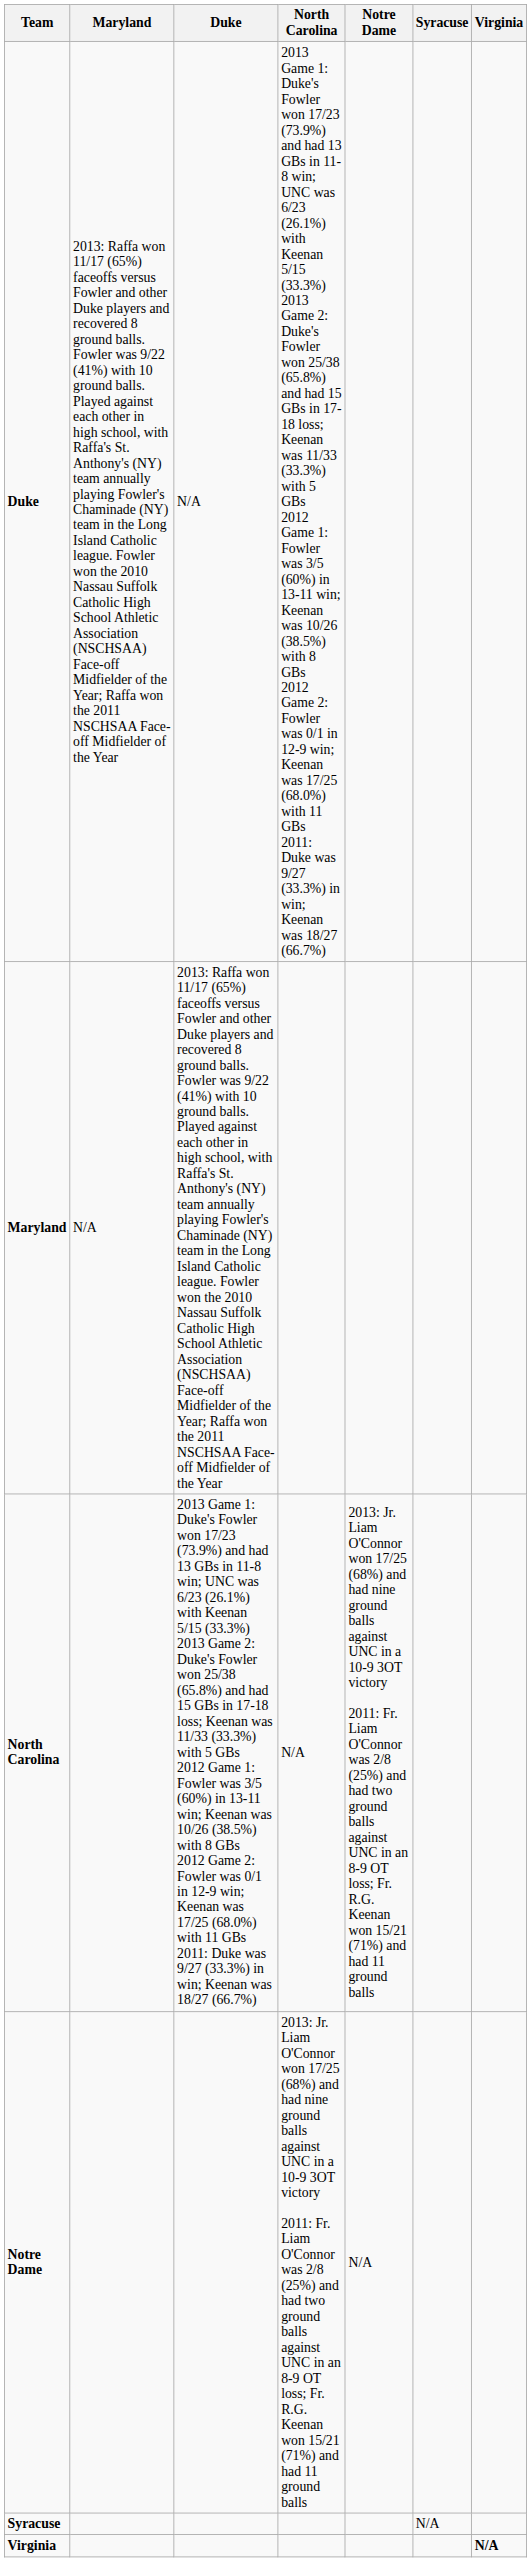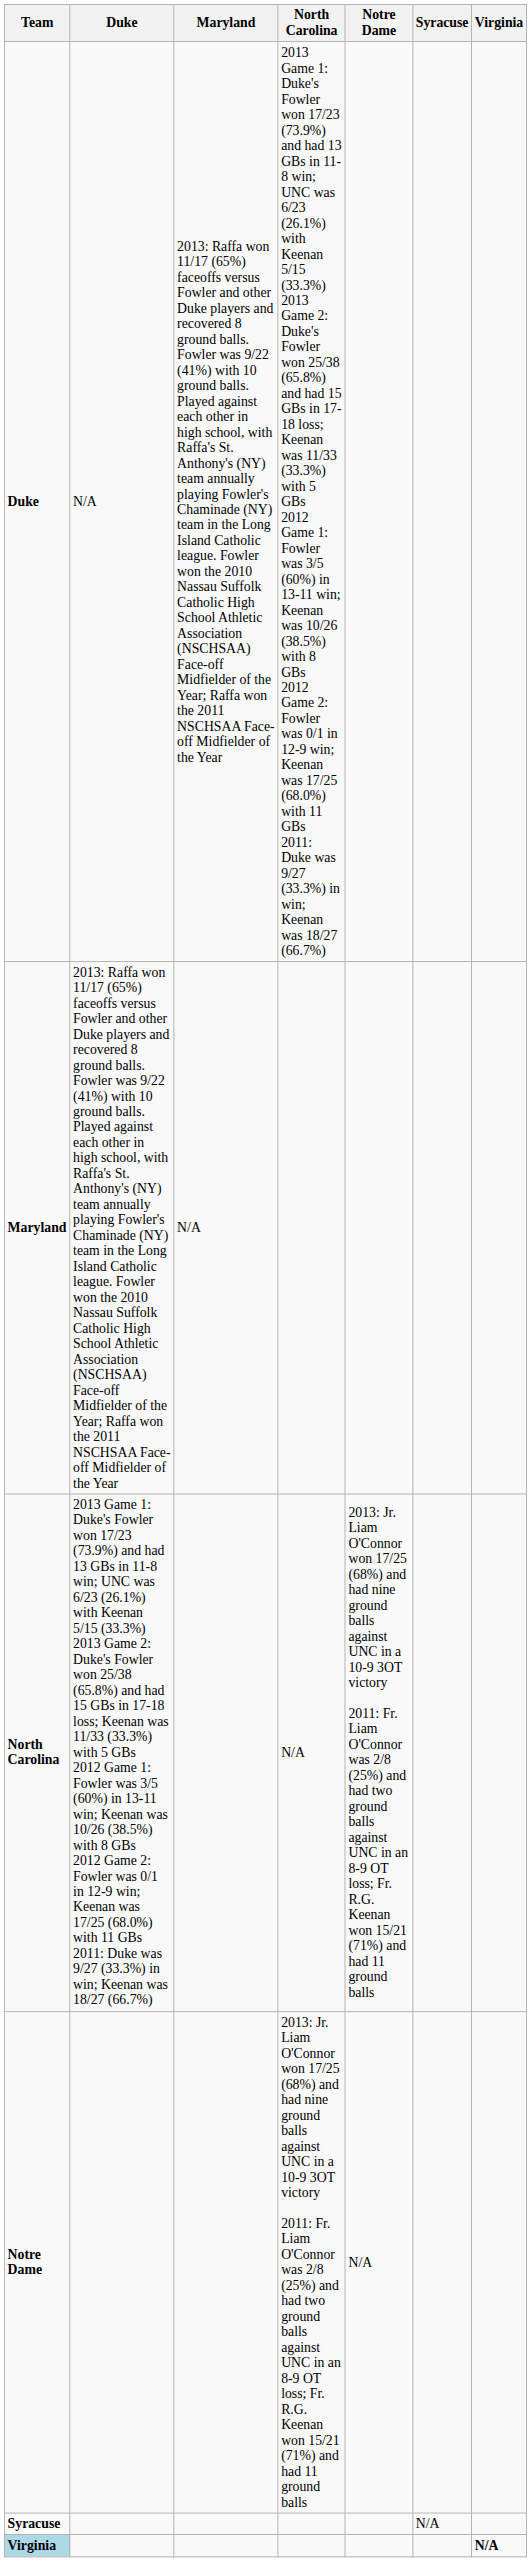columns swapped: Duke <-> Maryland
row 7 | Team: no background -> lightblue background
